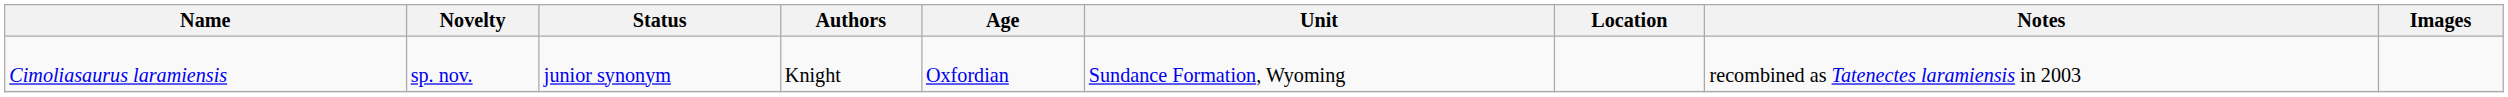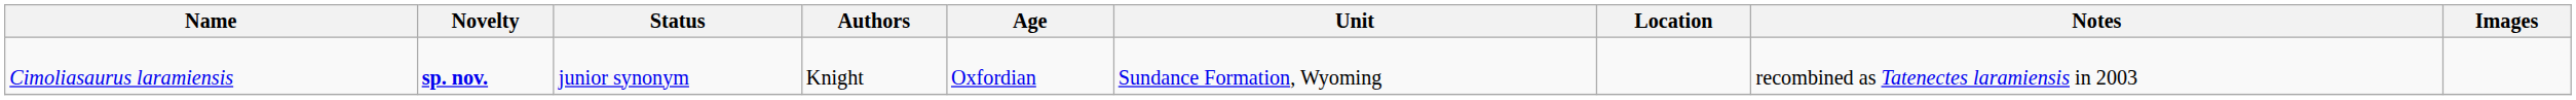Cimoliasaurus laramiensis | Novelty: normal -> bold
